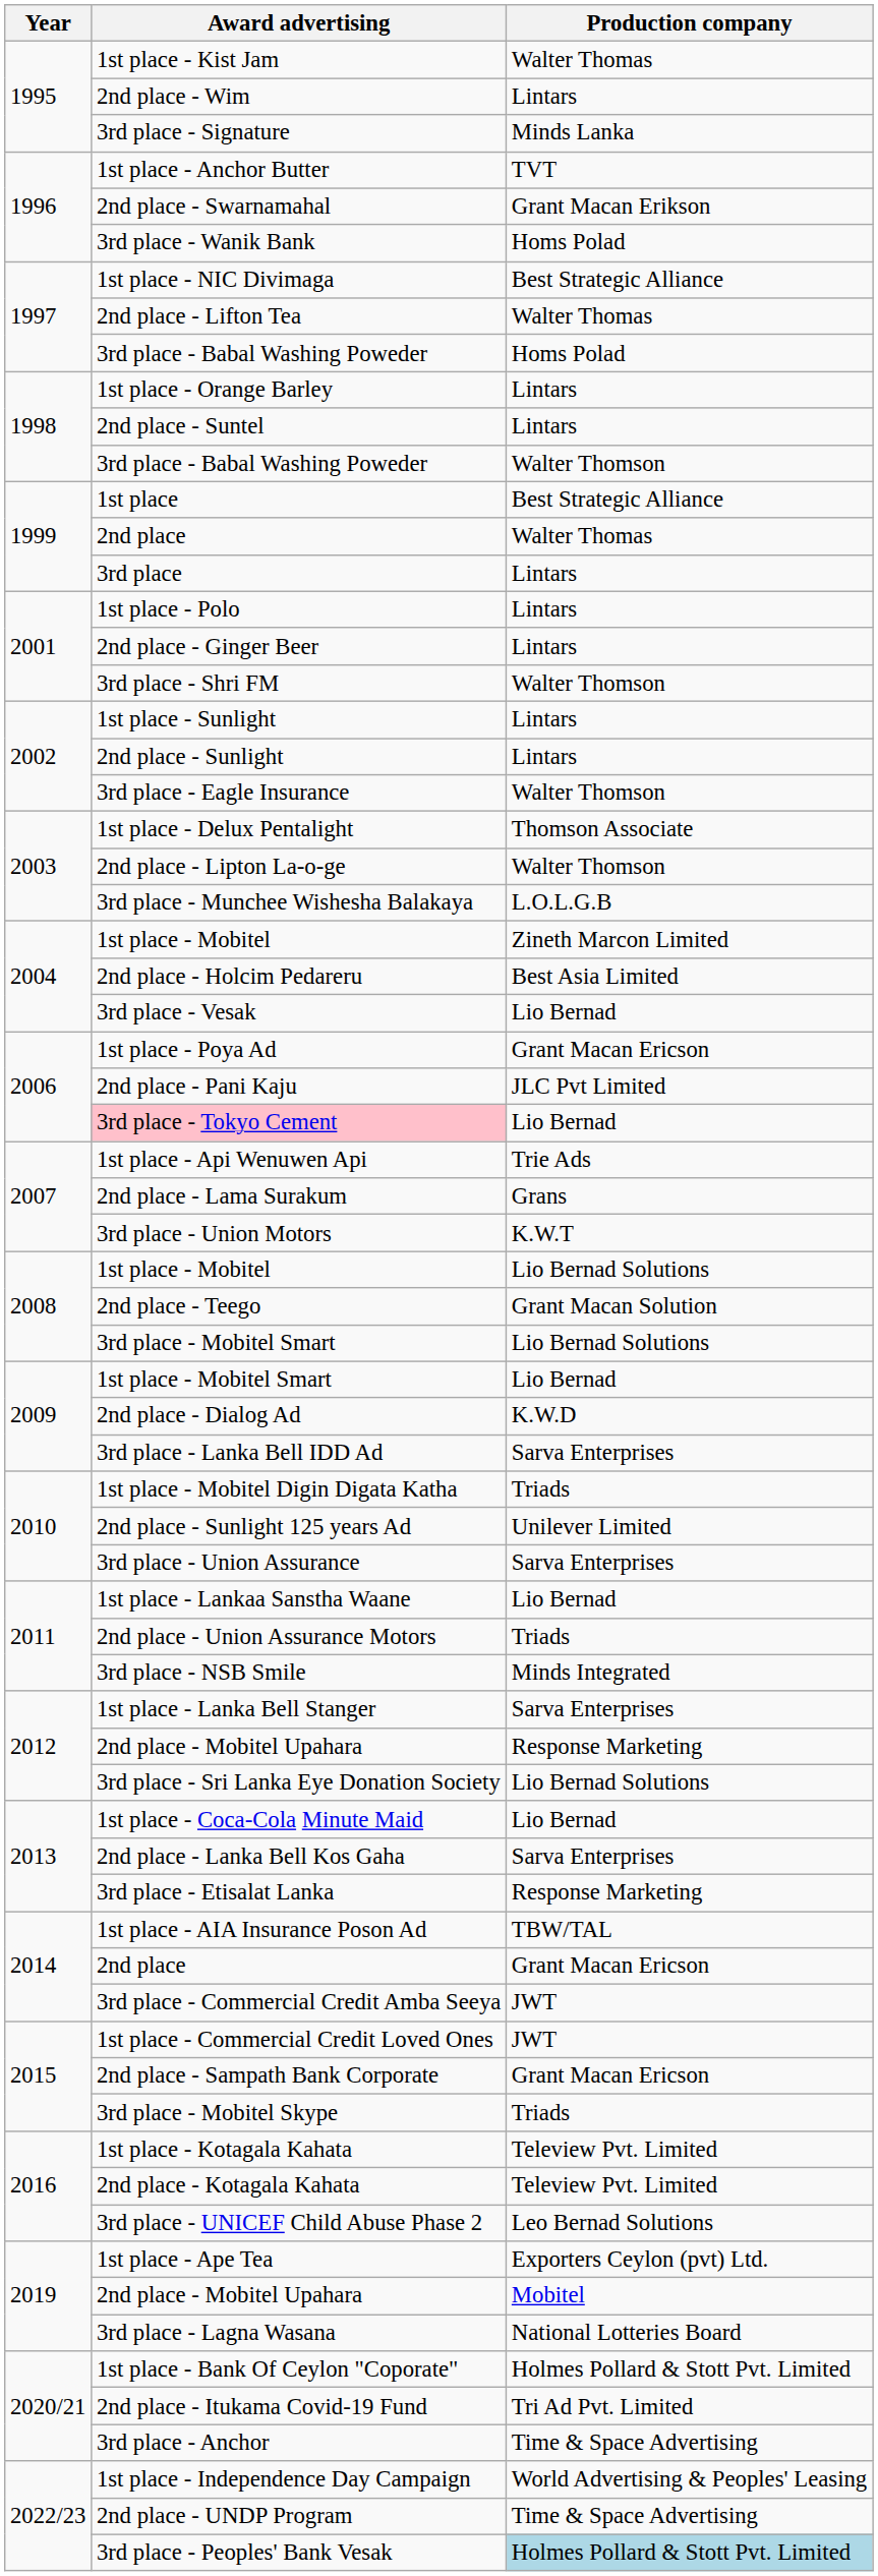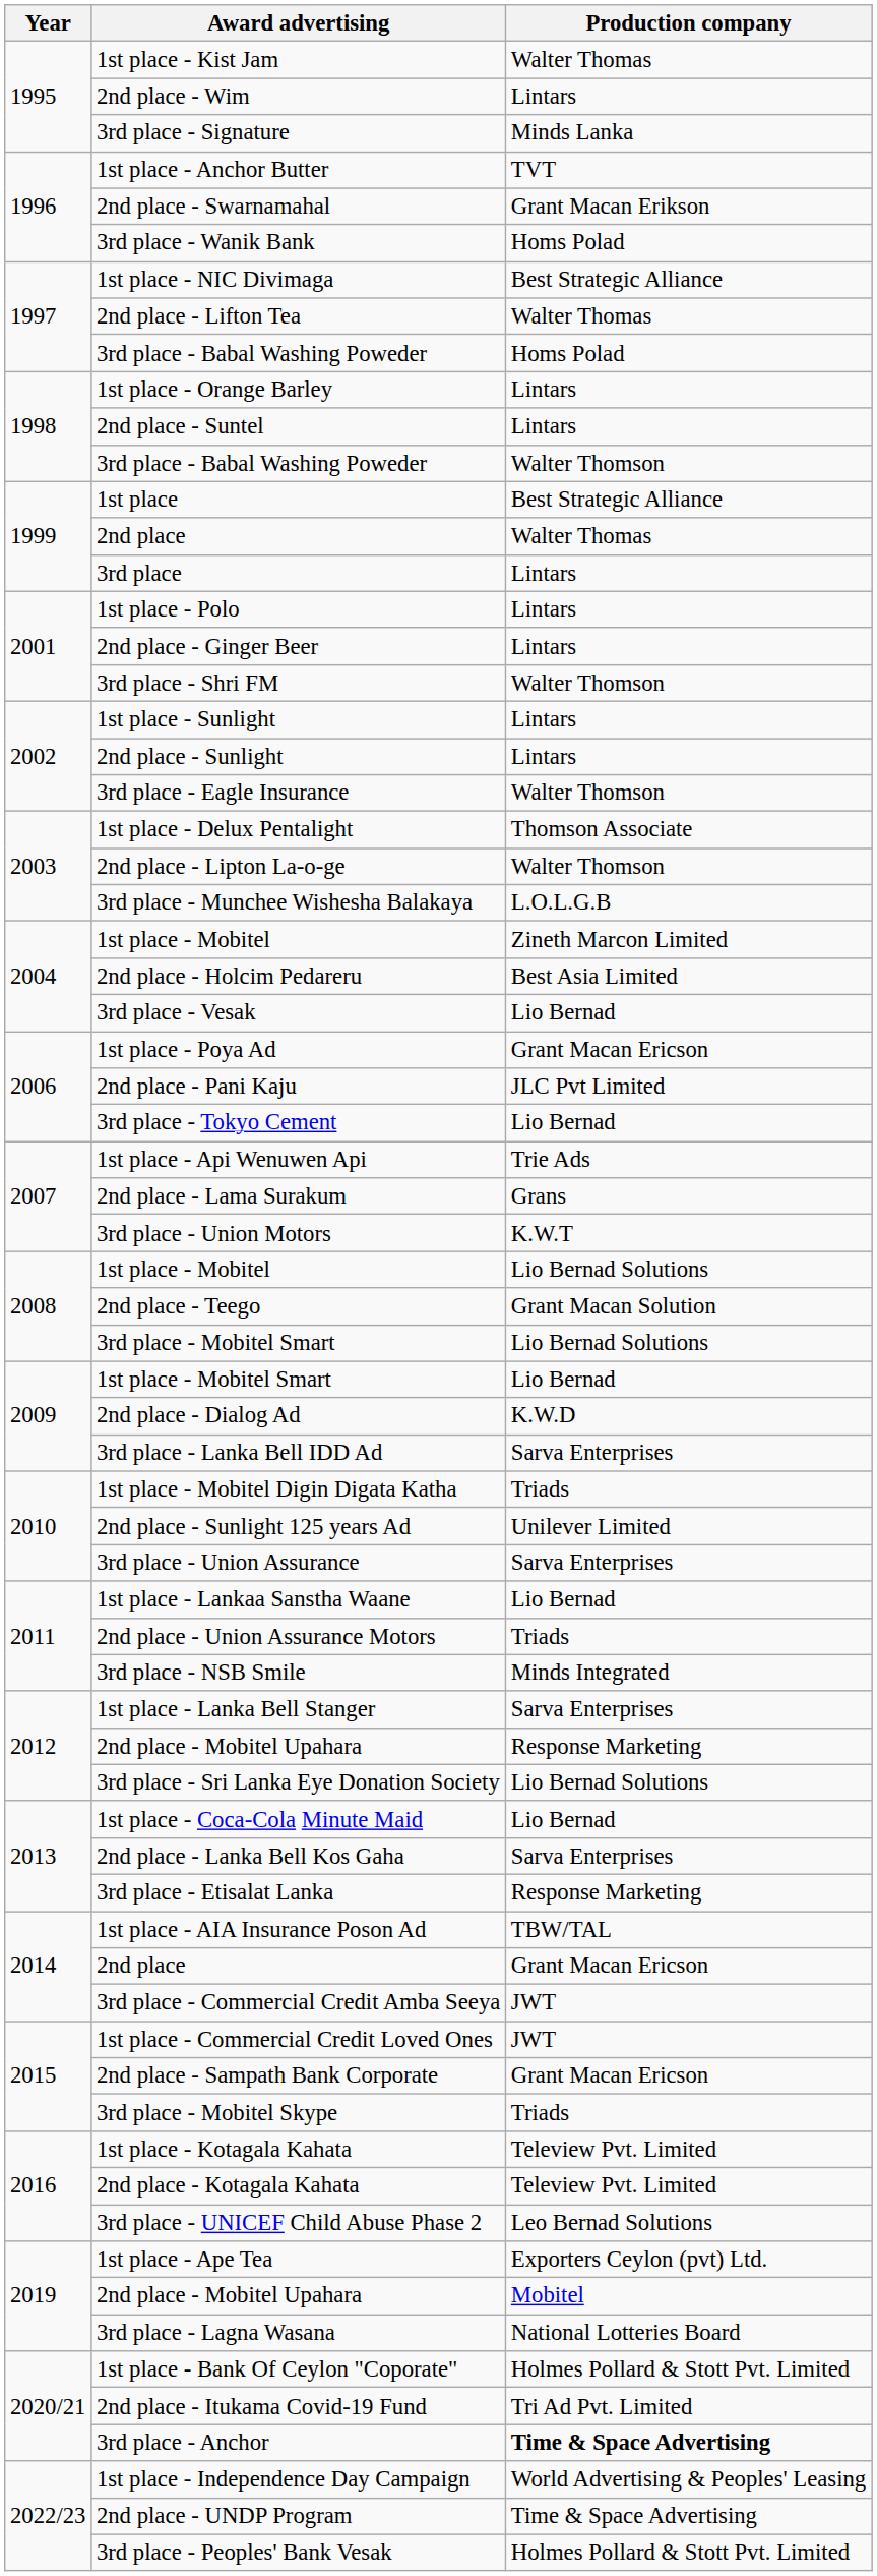3rd place - Tokyo Cement | Award advertising: pink background -> no background
3rd place - Anchor | Production company: normal -> bold
3rd place - Peoples' Bank Vesak | Production company: lightblue background -> no background
